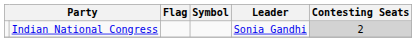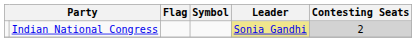Indian National Congress | Leader: no background -> khaki background
